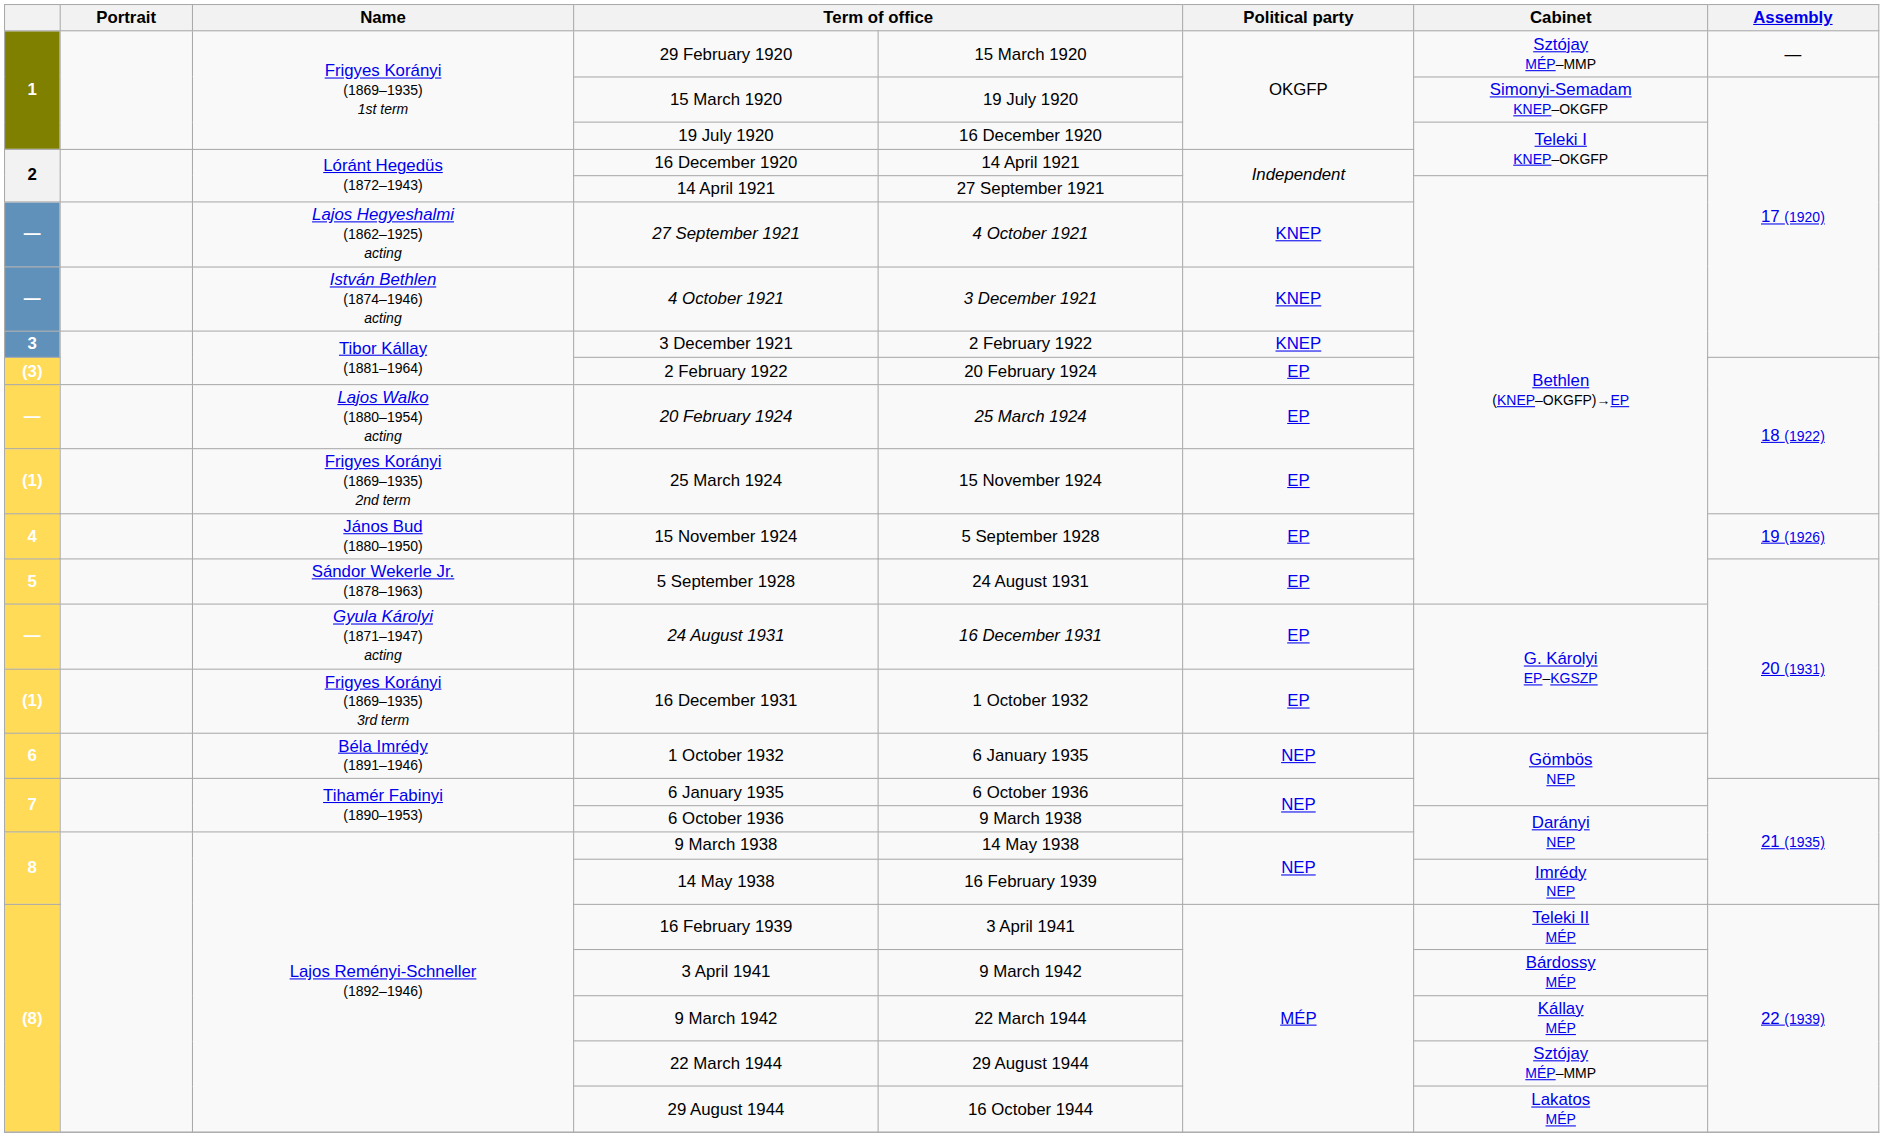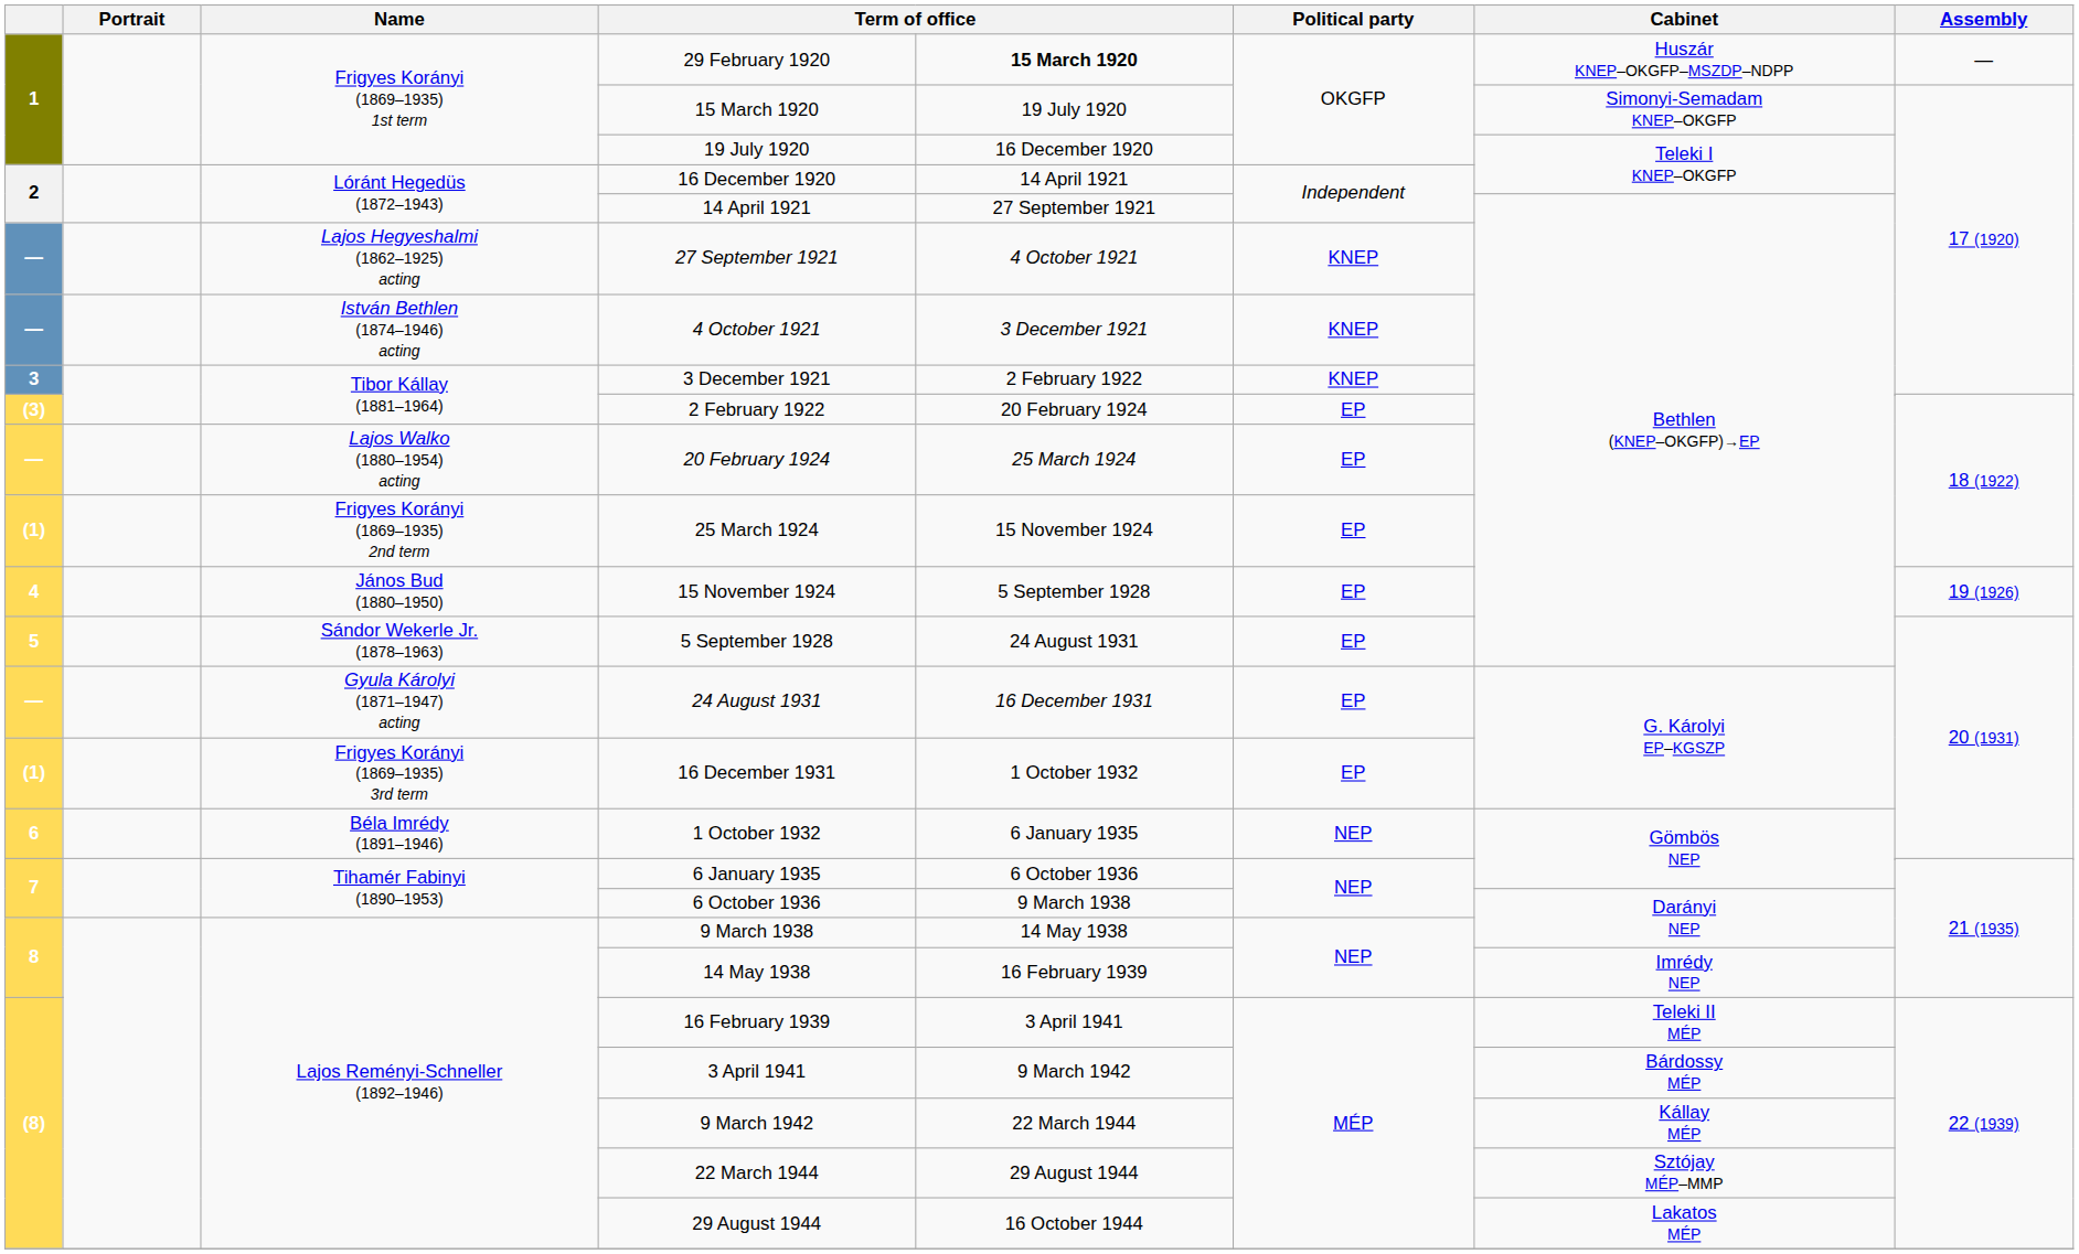29 February 1920 | column 5: normal -> bold
29 February 1920 | Cabinet: Sztójay MÉP–MMP -> Huszár KNEP–OKGFP–MSZDP–NDPP
